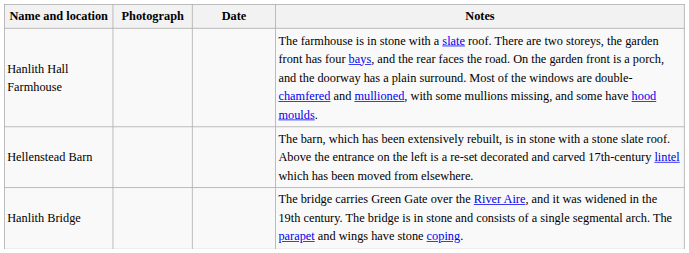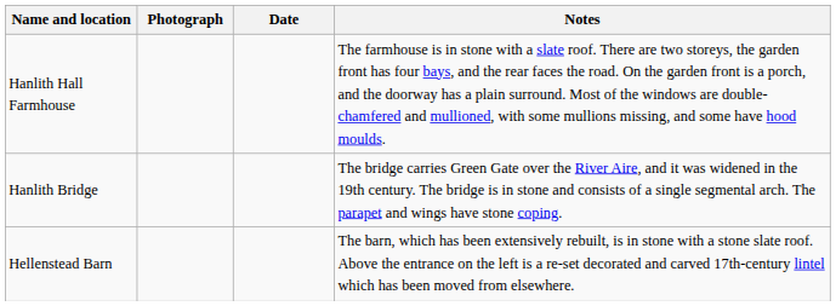rows swapped: Hanlith Bridge <-> Hellenstead Barn
